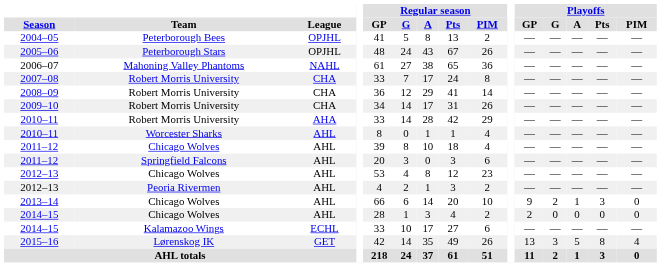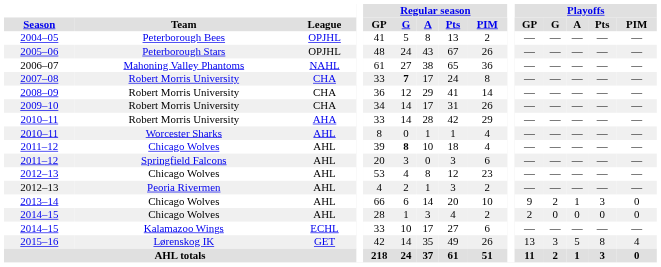2007–08 | Regular season / G: normal -> bold
2011–12 / Chicago Wolves | Regular season / G: normal -> bold
